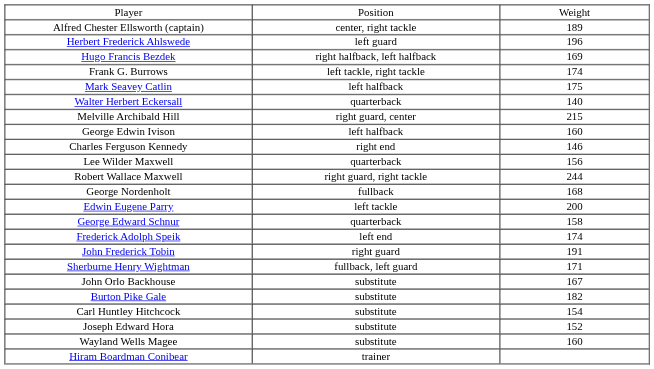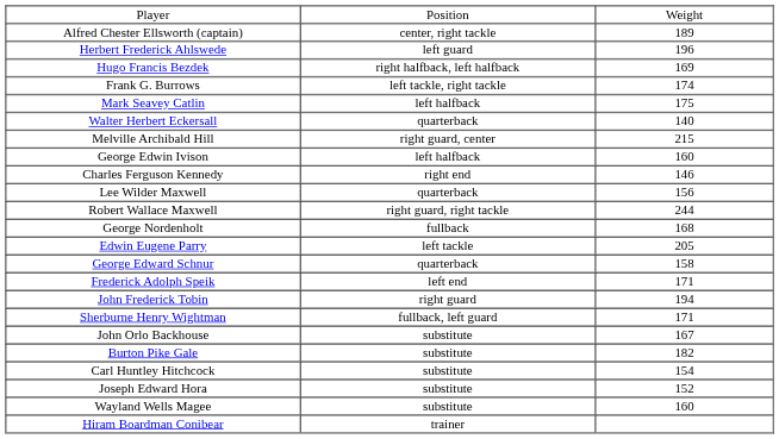Edwin Eugene Parry | column 3: 200 -> 205
Frederick Adolph Speik | column 3: 174 -> 171
John Frederick Tobin | column 3: 191 -> 194
